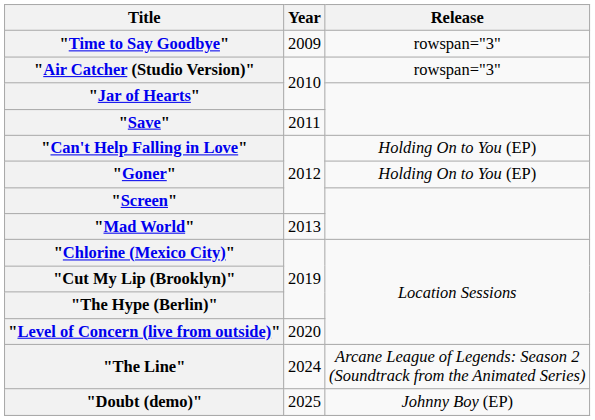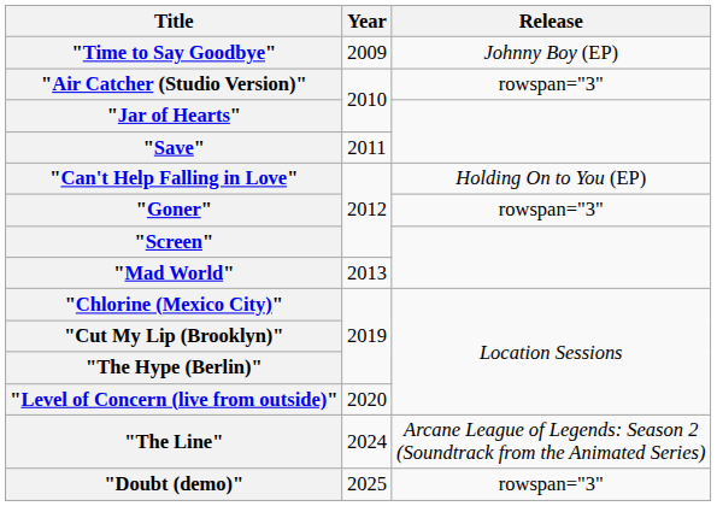"Time to Say Goodbye" | Release: rowspan="3" -> Johnny Boy (EP)
"Goner" | Release: Holding On to You (EP) -> rowspan="3"
"Doubt (demo)" | Release: Johnny Boy (EP) -> rowspan="3"
